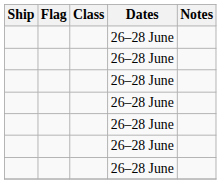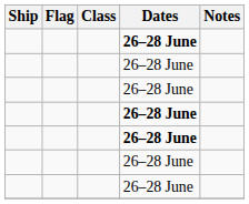row 2 | Dates: normal -> bold
row 5 | Dates: normal -> bold
row 6 | Dates: normal -> bold
